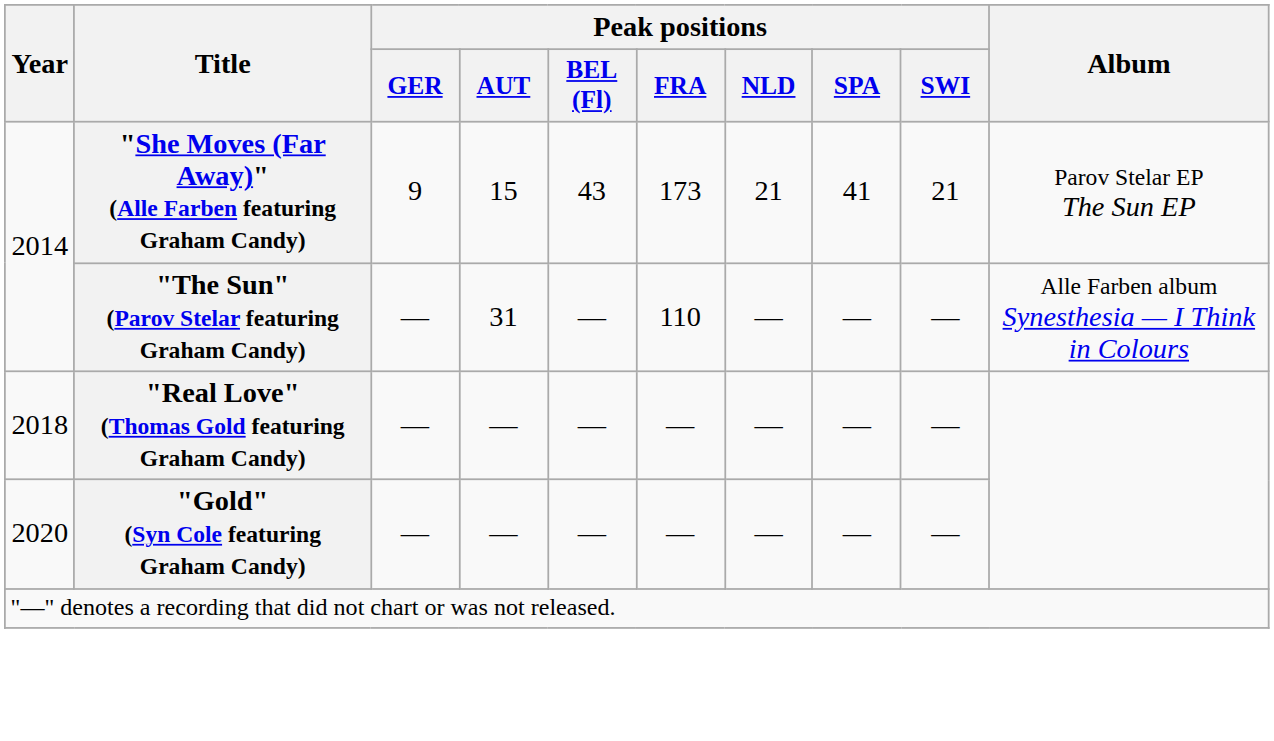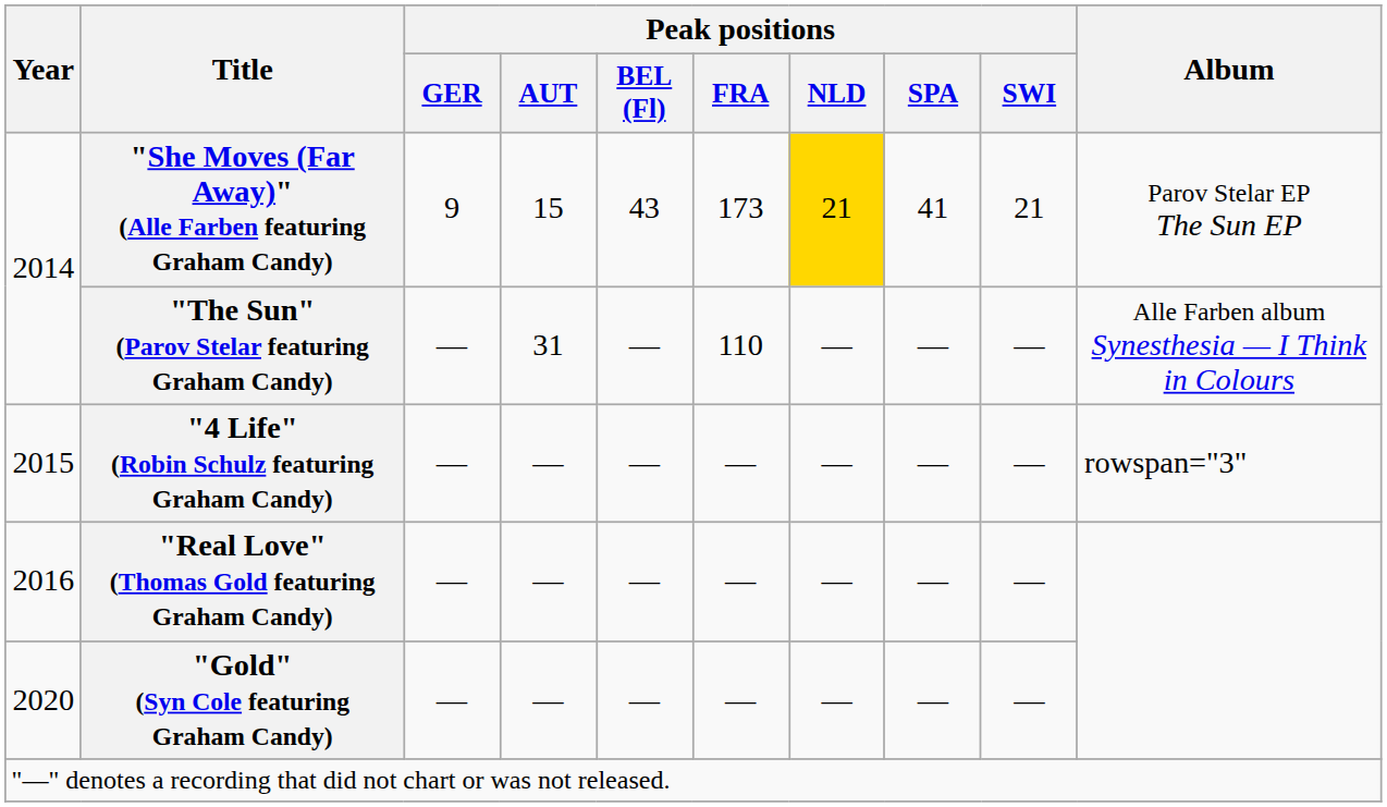"She Moves (Far Away)" (Alle Farben featuring Graham Candy) | Peak positions / NLD: no background -> gold background
+ row: 2015 | "4 Life" (Robin Schulz featuring Graham Candy) | — | — | — | — | — | — | — | rowspan="3"
"Real Love" (Thomas Gold featuring Graham Candy) | Year: 2018 -> 2016
